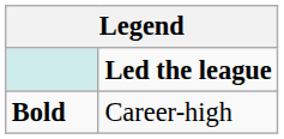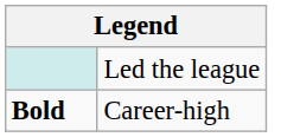row 2 | column 2: bold -> normal
